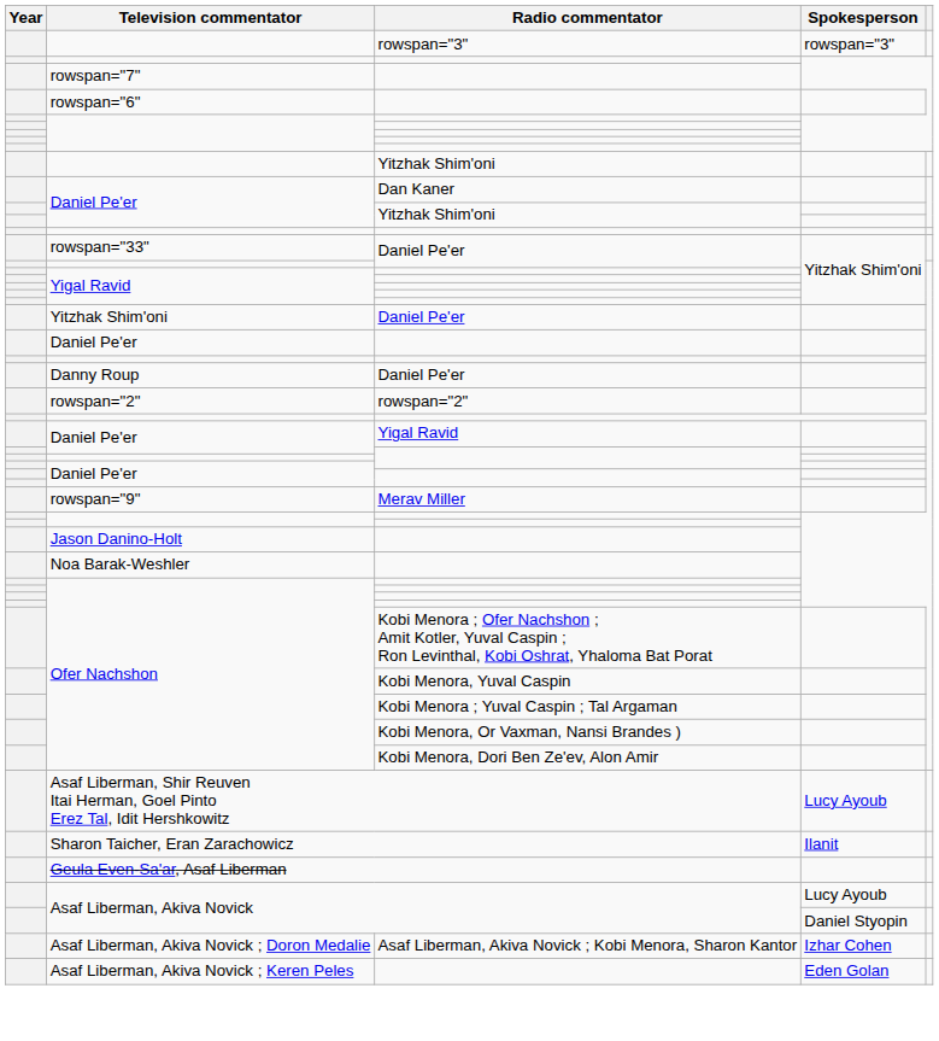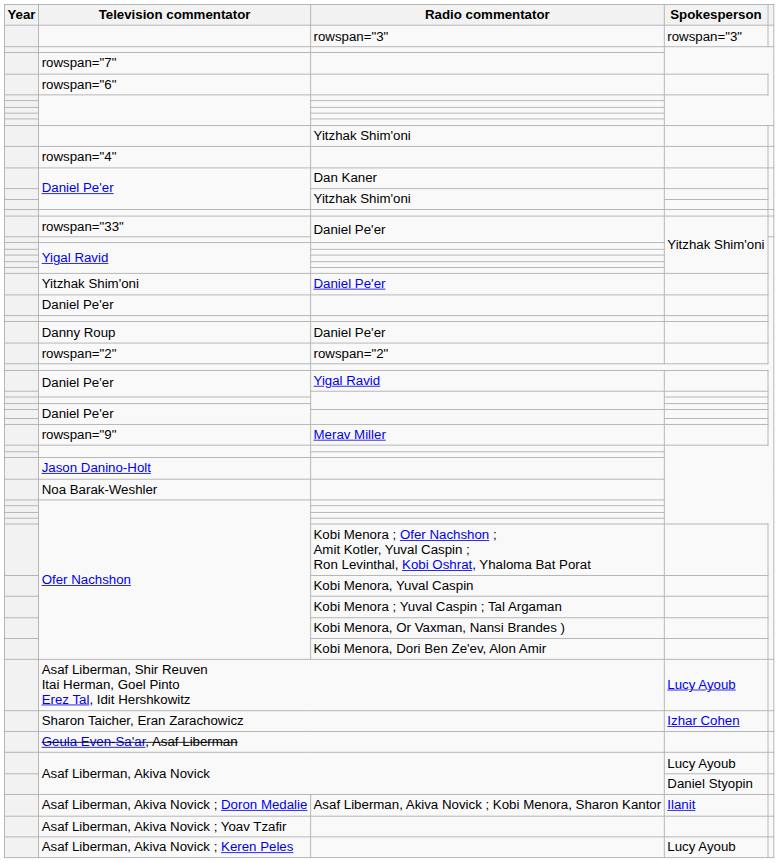+ row: rowspan="4"
Sharon Taicher, Eran Zarachowicz | Spokesperson: Ilanit -> Izhar Cohen
Asaf Liberman, Akiva Novick ; Doron Medalie | Spokesperson: Izhar Cohen -> Ilanit
+ row: Asaf Liberman, Akiva Novick ; Yoav Tzafir
Asaf Liberman, Akiva Novick ; Keren Peles | Spokesperson: Eden Golan -> Lucy Ayoub
